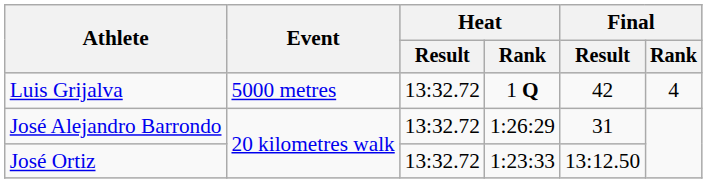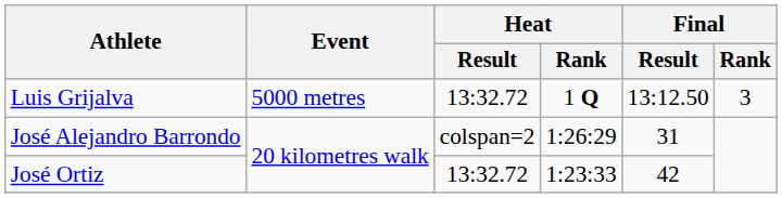Luis Grijalva | Final / Result: 42 -> 13:12.50
Luis Grijalva | Final / Rank: 4 -> 3
José Alejandro Barrondo | Heat / Result: 13:32.72 -> colspan=2
José Ortiz | Final / Result: 13:12.50 -> 42
